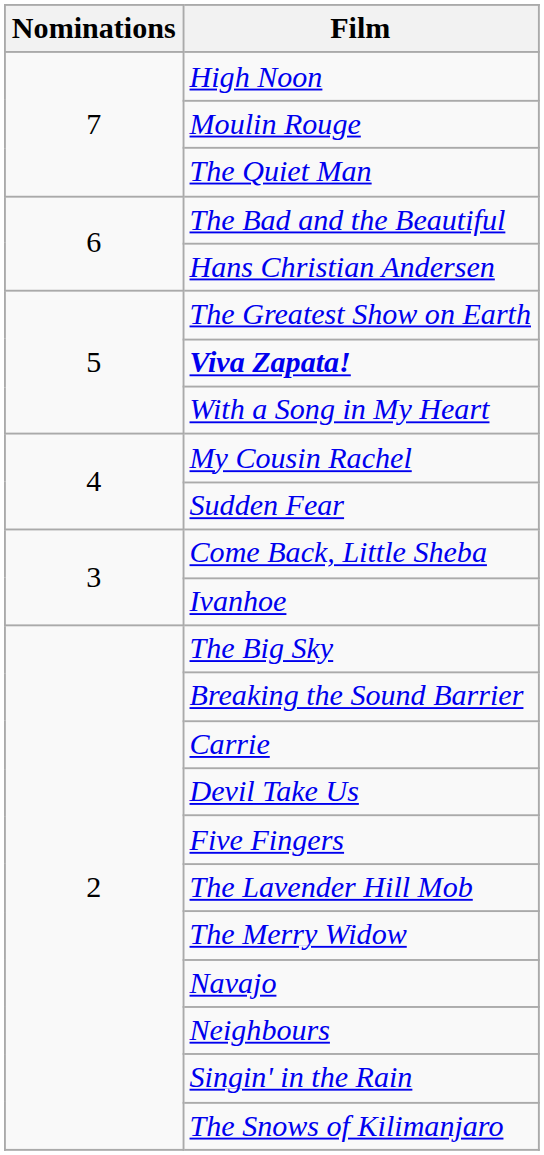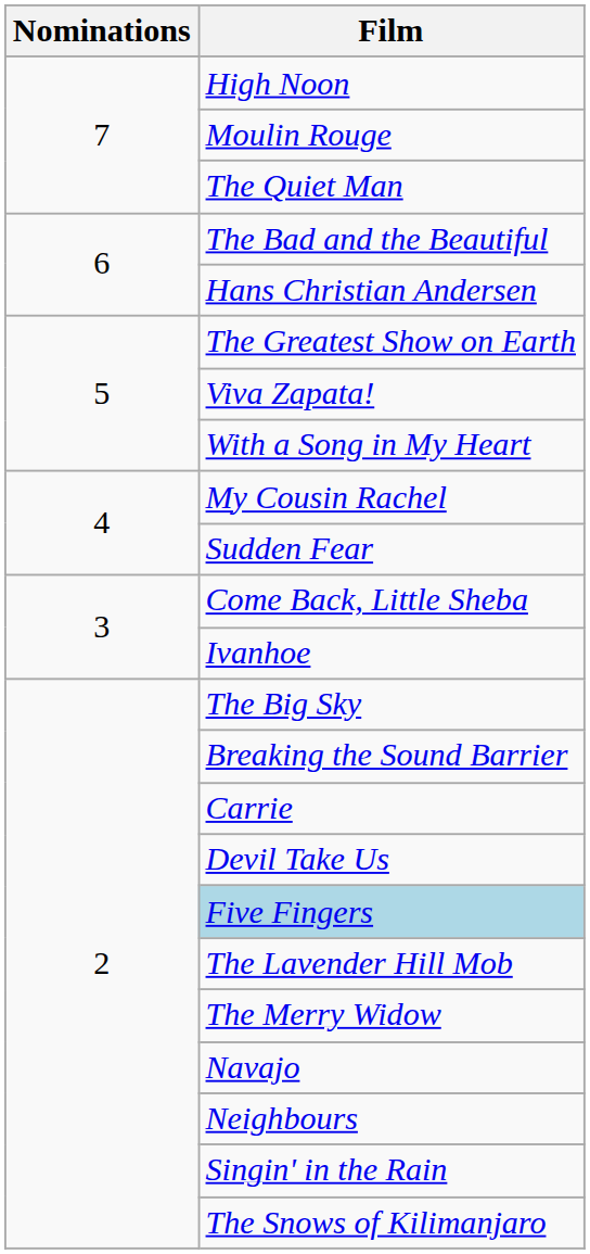Viva Zapata! | Film: bold -> normal
Five Fingers | Film: no background -> lightblue background
